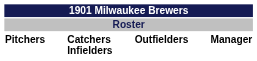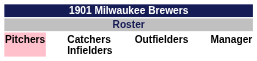Pitchers | column 1: no background -> pink background
